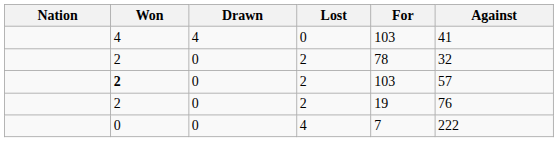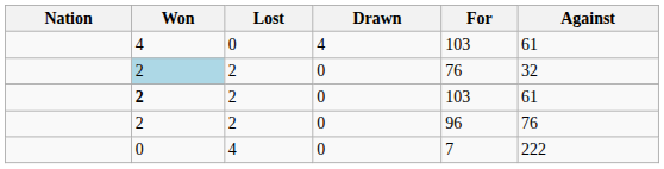columns swapped: Drawn <-> Lost
row 2 | Against: 41 -> 61
row 3 | Won: no background -> lightblue background
row 3 | For: 78 -> 76
row 4 | Against: 57 -> 61
row 5 | For: 19 -> 96
